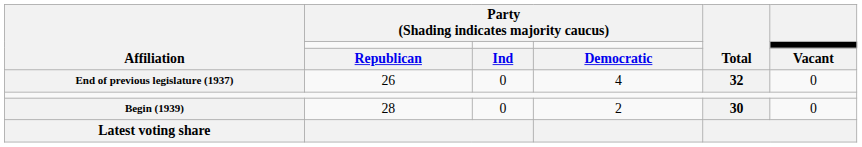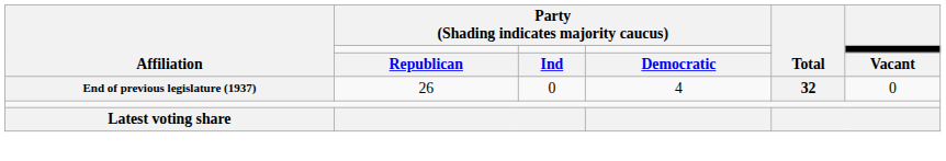- row: Begin (1939) | 28 | 0 | 2 | 30 | 0
